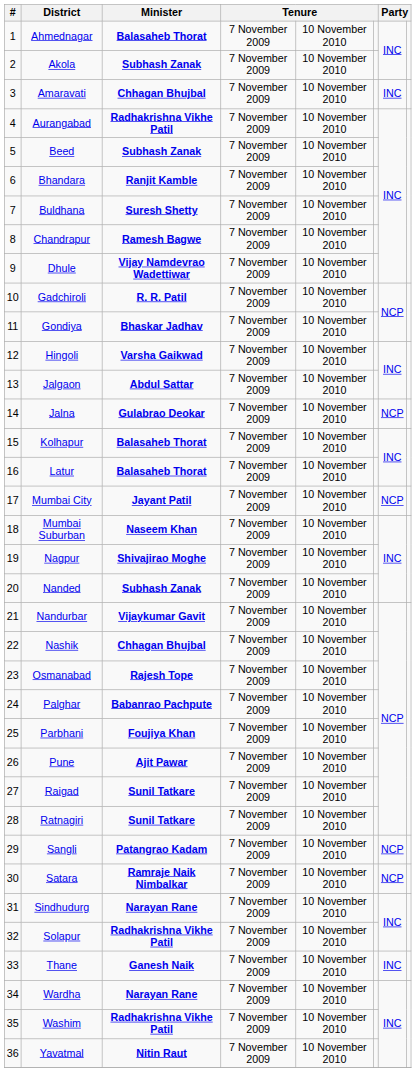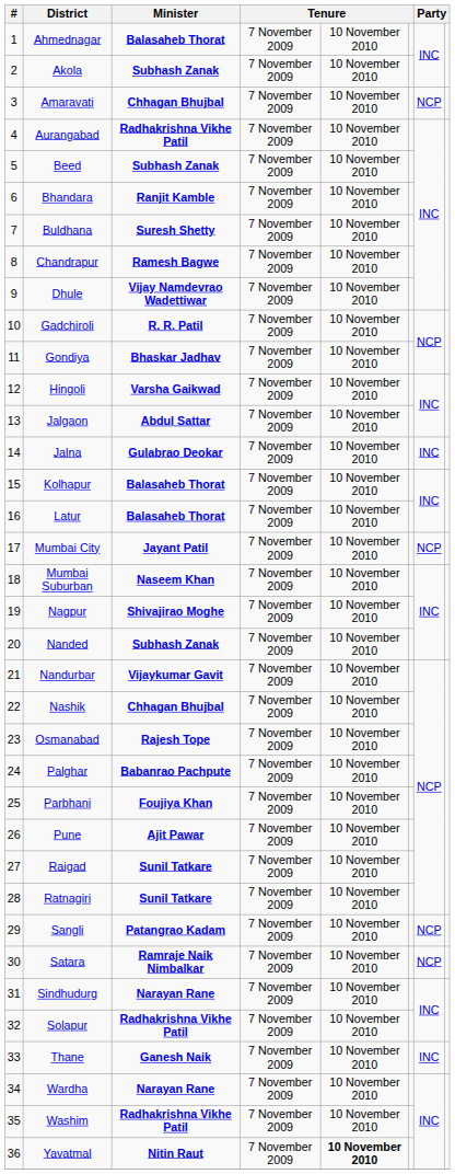Amaravati | column 7: INC -> NCP
Jalna | column 7: NCP -> INC
Yavatmal | column 5: normal -> bold
